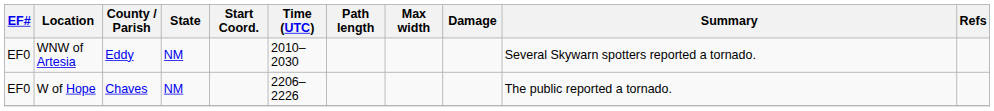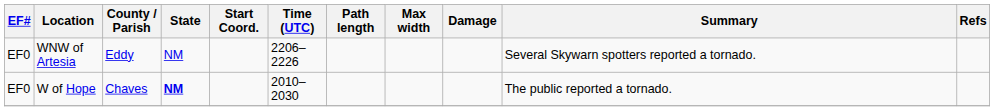WNW of Artesia | Time (UTC): 2010–2030 -> 2206–2226
W of Hope | State: normal -> bold
W of Hope | Time (UTC): 2206–2226 -> 2010–2030
